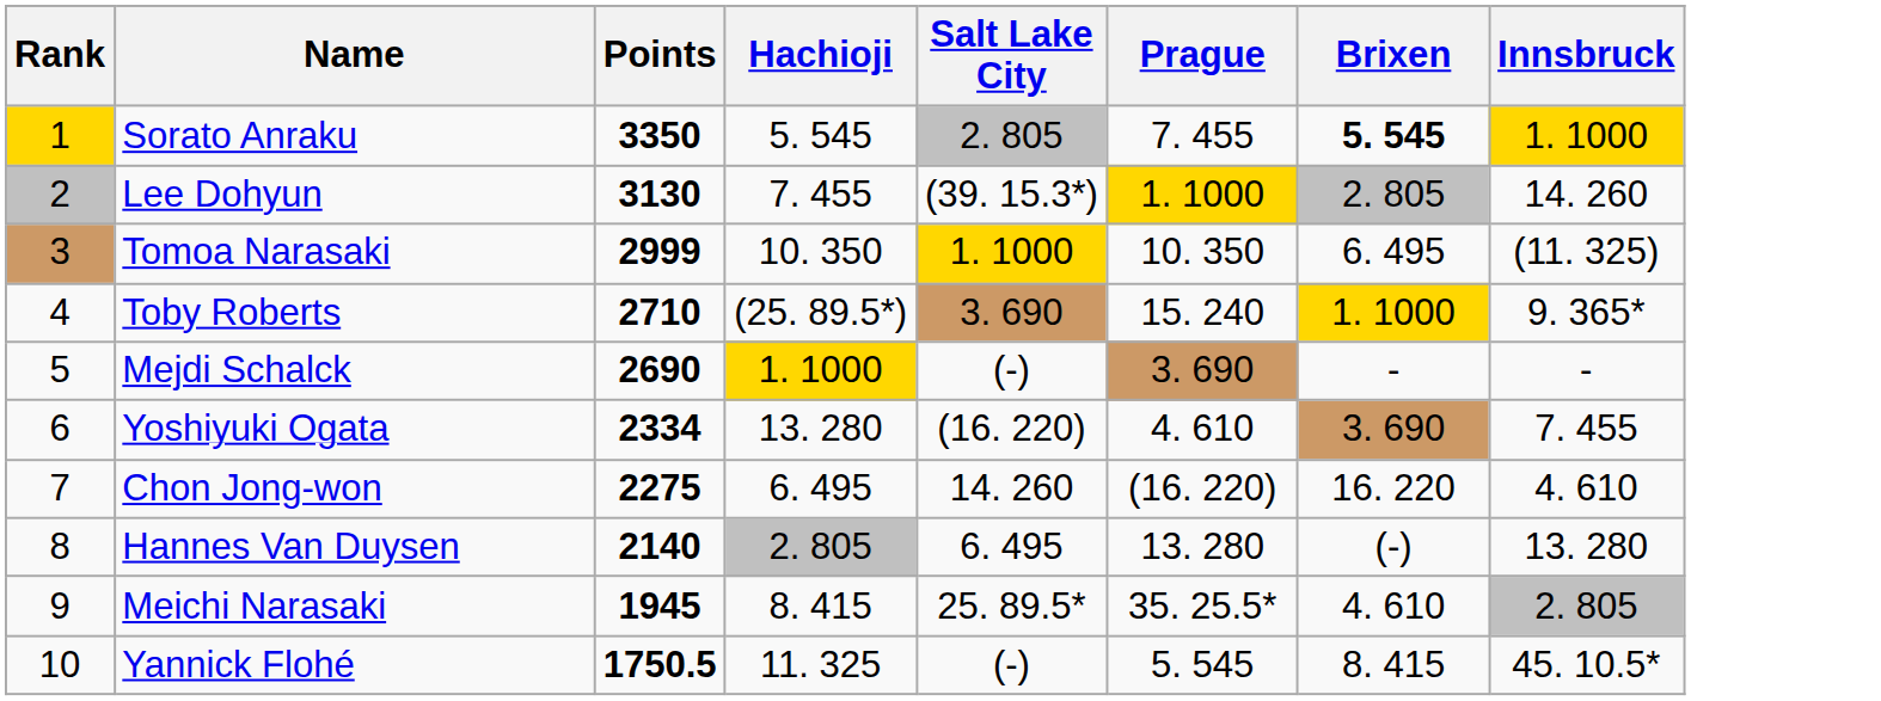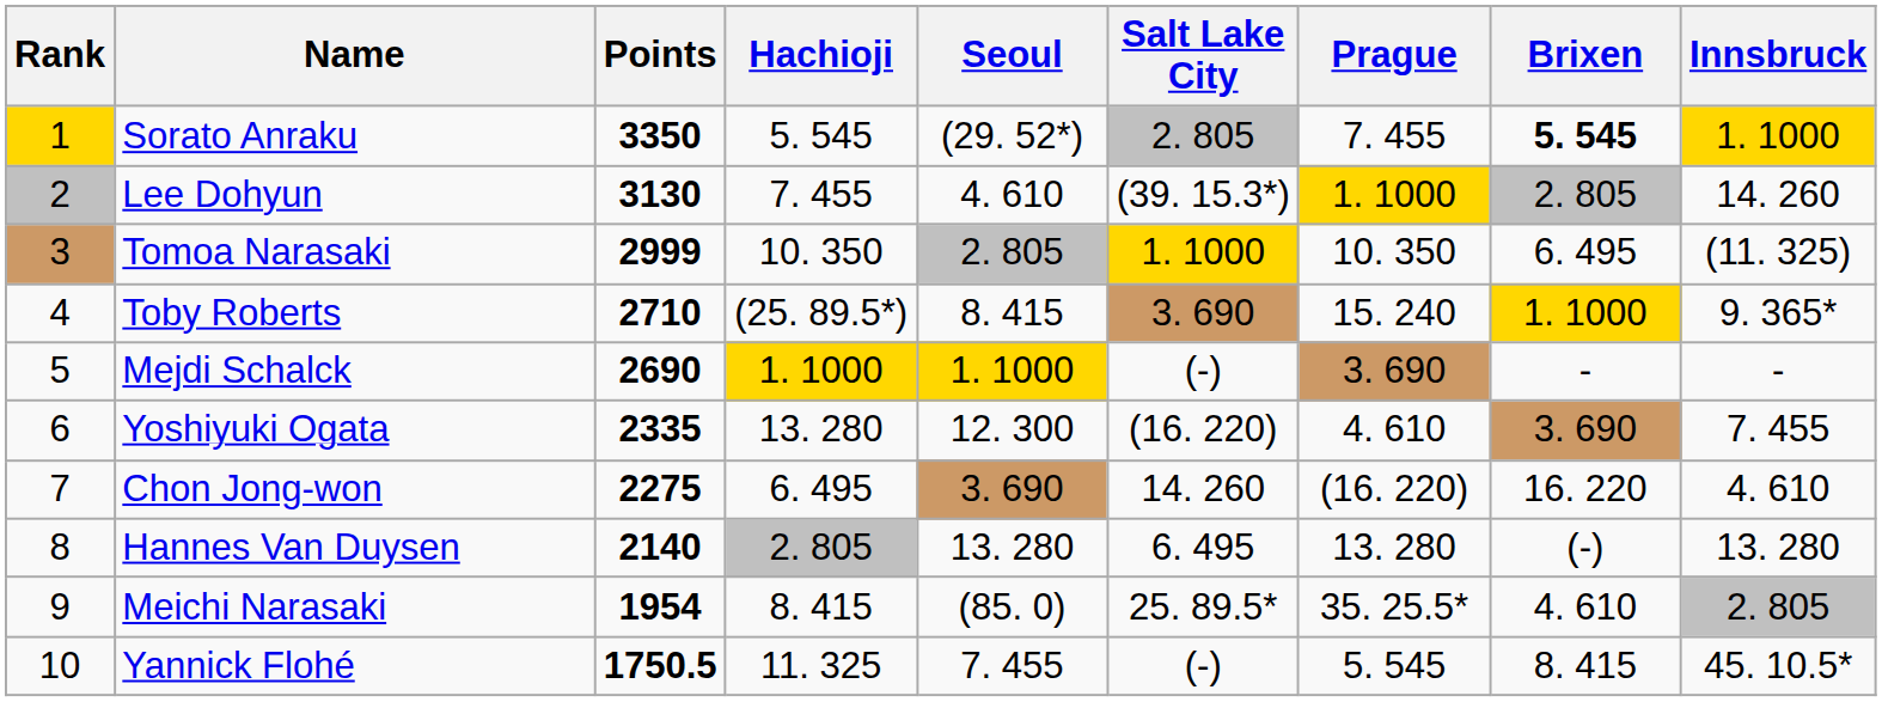+ column: Seoul | (29. 52*) | 4. 610 | 2. 805 | 8. 415 | 1. 1000 | 12. 300 | 3. 690 | 13. 280 | (85. 0) | 7. 455
Yoshiyuki Ogata | Points: 2334 -> 2335
Meichi Narasaki | Points: 1945 -> 1954
